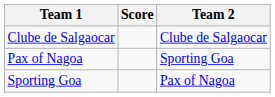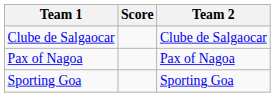row 3 | Team 2: Sporting Goa -> Pax of Nagoa
row 4 | Team 2: Pax of Nagoa -> Sporting Goa
